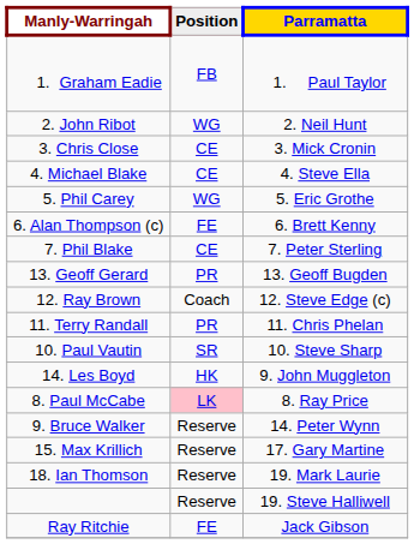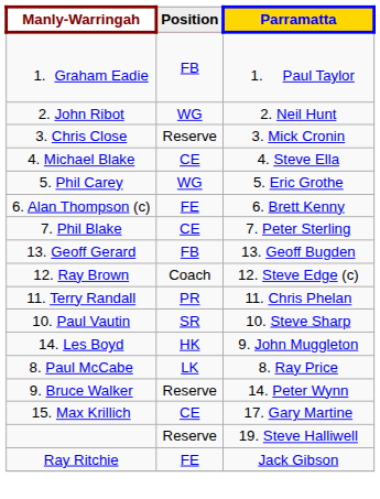3. Chris Close | Position: CE -> Reserve
13. Geoff Gerard | Position: PR -> FB
8. Paul McCabe | Position: pink background -> no background
15. Max Krillich | Position: Reserve -> CE
- row: 18. Ian Thomson | Reserve | 19. Mark Laurie
